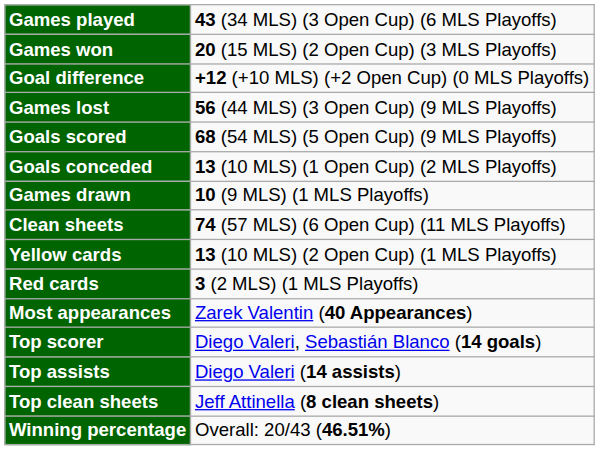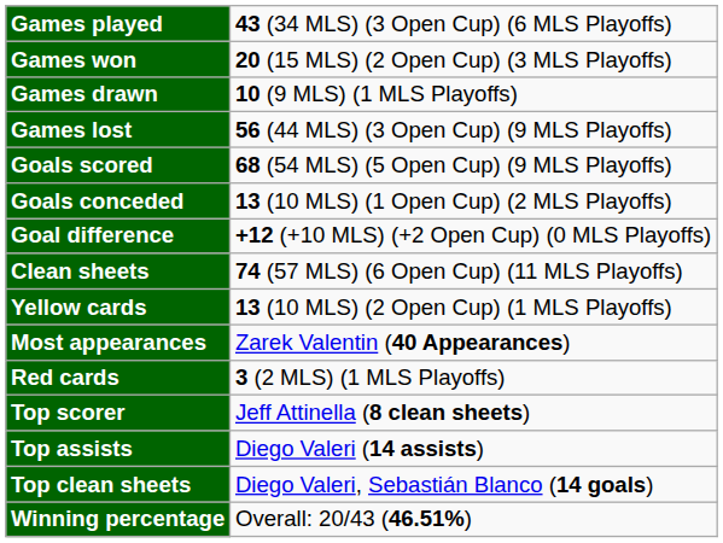rows swapped: Games drawn <-> Goal difference
rows swapped: Red cards <-> Most appearances
Top scorer | column 2: Diego Valeri, Sebastián Blanco (14 goals) -> Jeff Attinella (8 clean sheets)
Top clean sheets | column 2: Jeff Attinella (8 clean sheets) -> Diego Valeri, Sebastián Blanco (14 goals)
